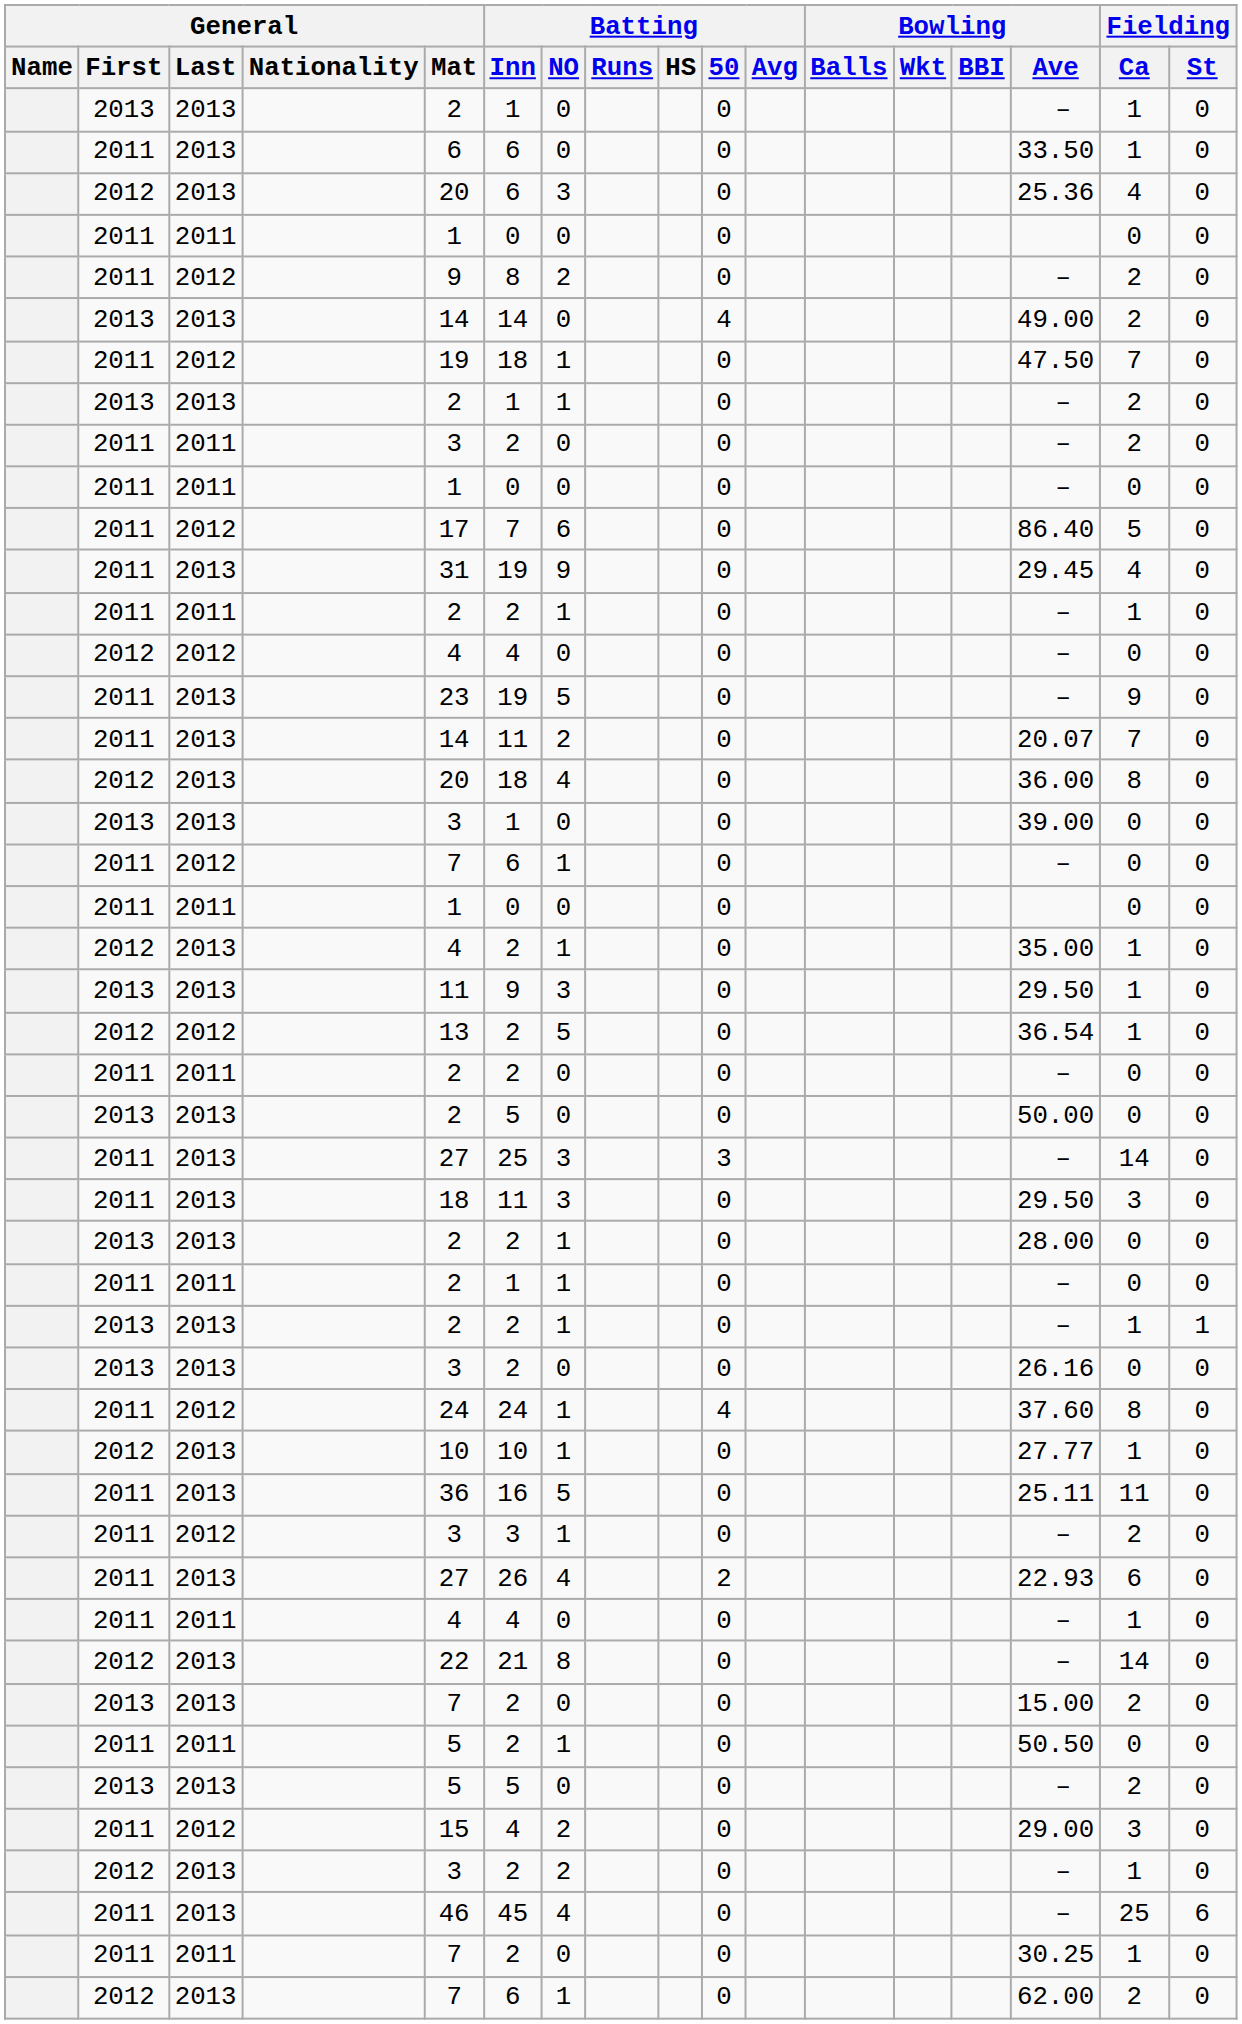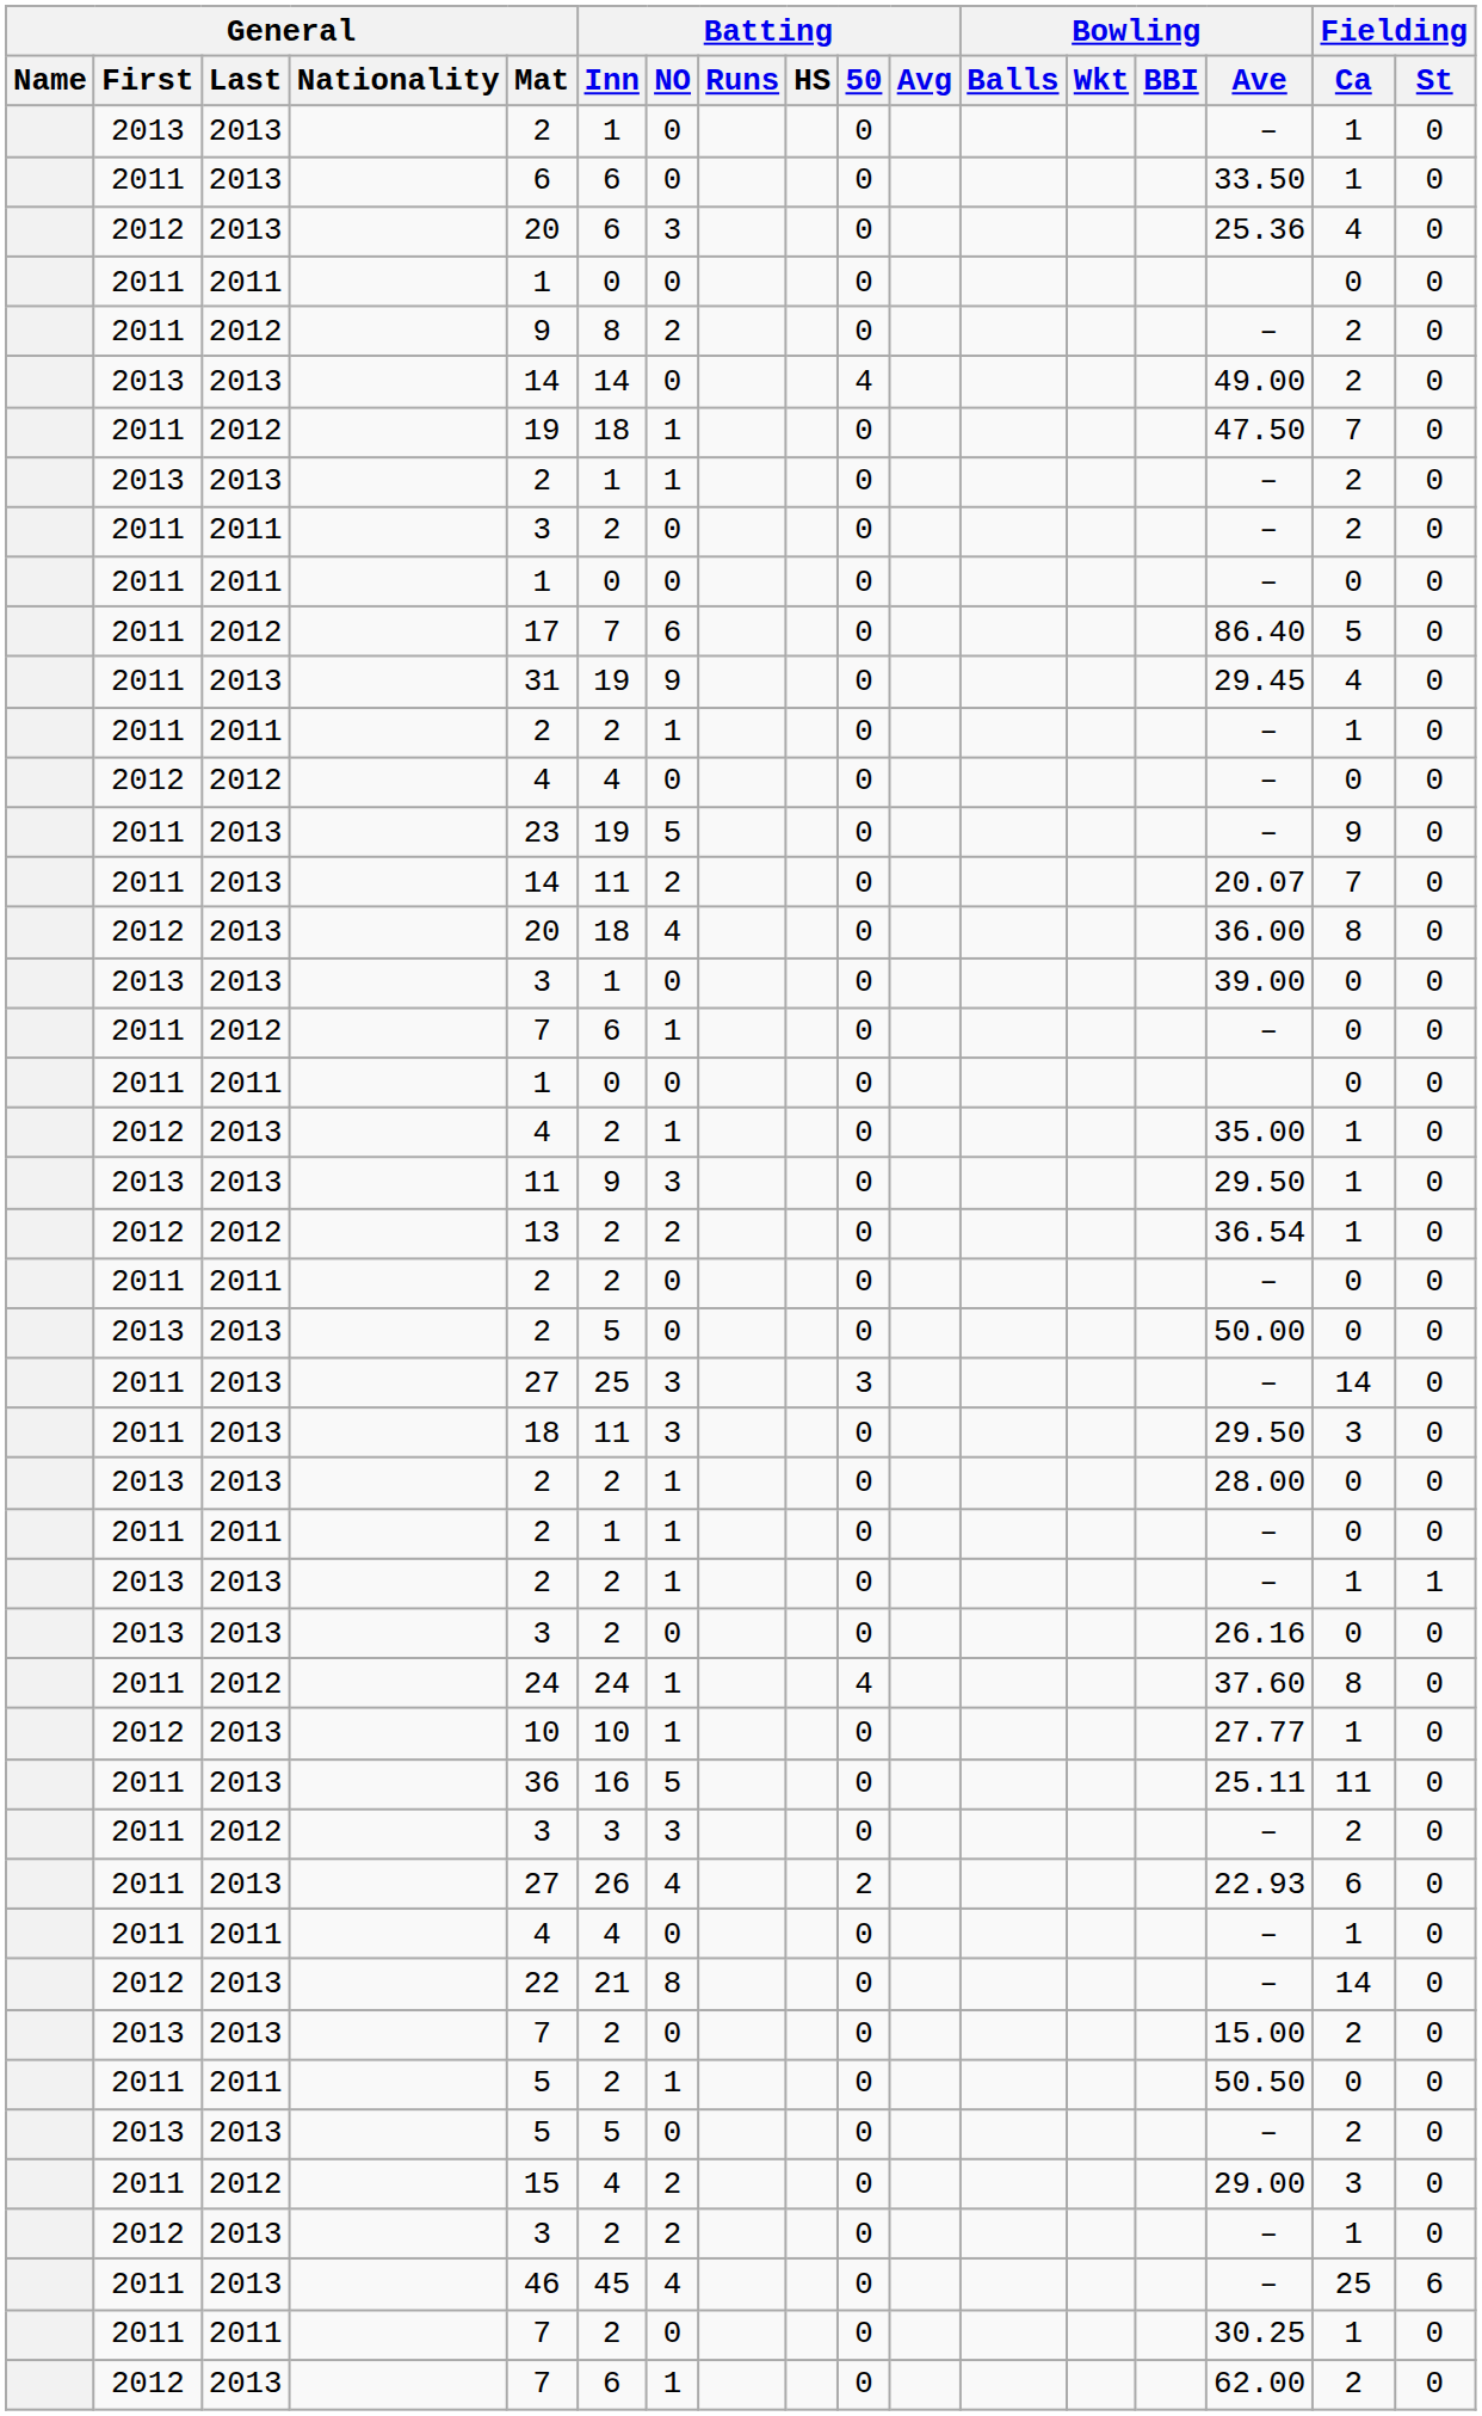row 25 | Batting / NO: 5 -> 2
row 37 | Batting / NO: 1 -> 3
